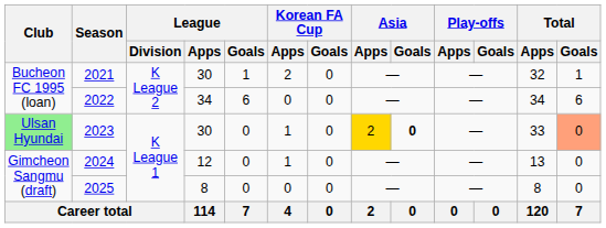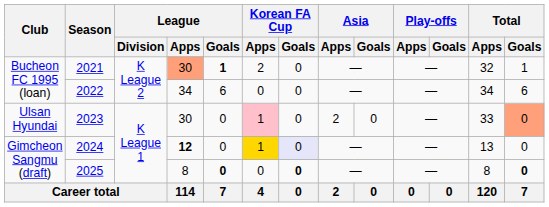2021 | League / Apps: no background -> lightsalmon background
2021 | League / Goals: normal -> bold
2023 | Club: lightgreen background -> no background
2023 | Korean FA Cup / Apps: no background -> pink background
2023 | Asia / Apps: gold background -> no background
2023 | Asia / Goals: bold -> normal
2024 | League / Apps: normal -> bold
2024 | Korean FA Cup / Apps: no background -> gold background
2024 | Korean FA Cup / Goals: no background -> lavender background
2025 | League / Goals: normal -> bold
2025 | Korean FA Cup / Goals: normal -> bold
2025 | Total / Goals: normal -> bold
